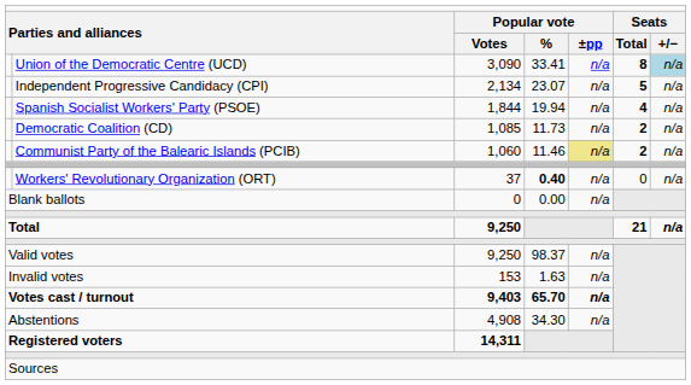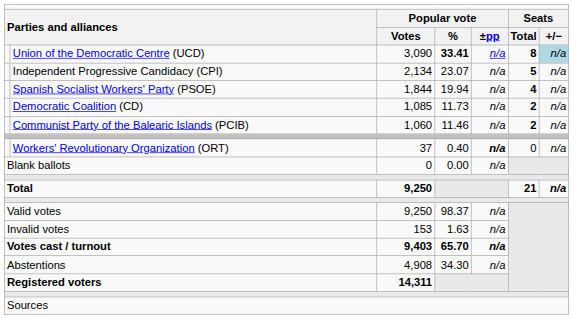Union of the Democratic Centre (UCD) | column 4: normal -> bold
Communist Party of the Balearic Islands (PCIB) | column 5: khaki background -> no background
Workers' Revolutionary Organization (ORT) | column 4: bold -> normal
Workers' Revolutionary Organization (ORT) | column 5: normal -> bold
